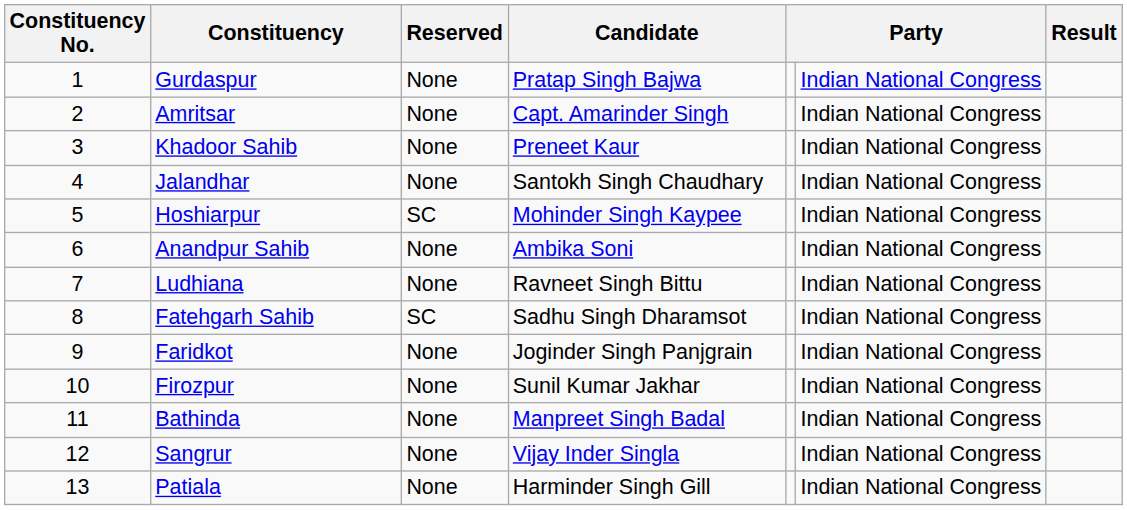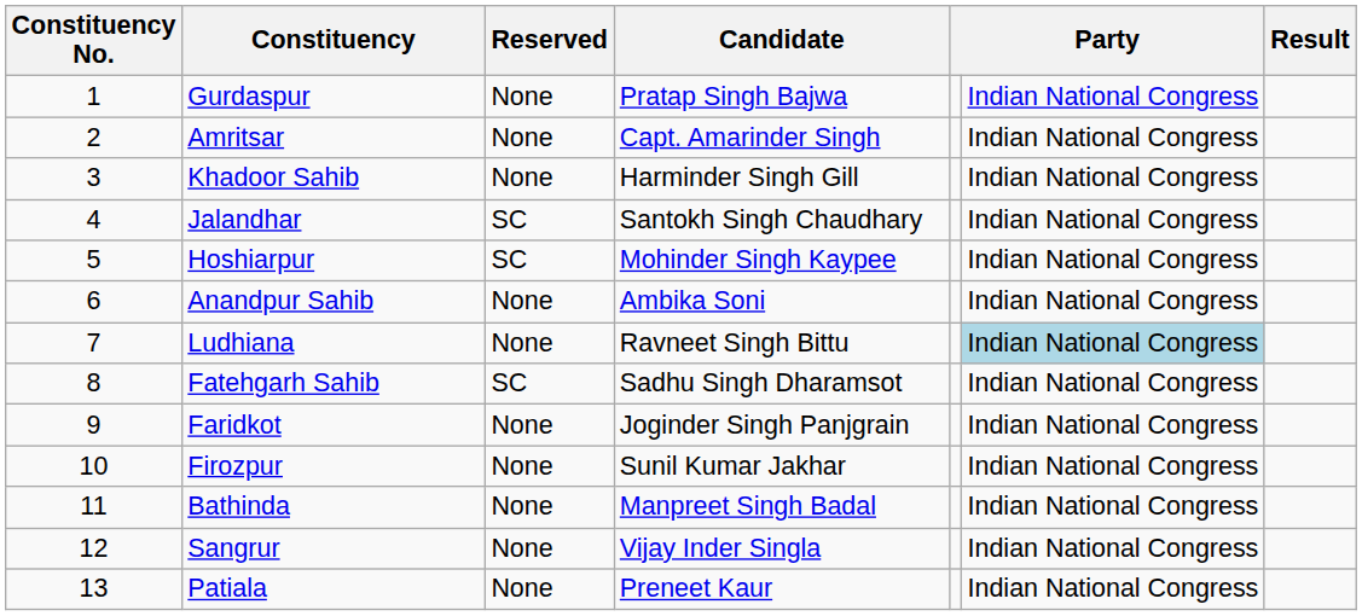Khadoor Sahib | Candidate: Preneet Kaur -> Harminder Singh Gill
Jalandhar | Reserved: None -> SC
Ludhiana | column 6: no background -> lightblue background
Patiala | Candidate: Harminder Singh Gill -> Preneet Kaur
